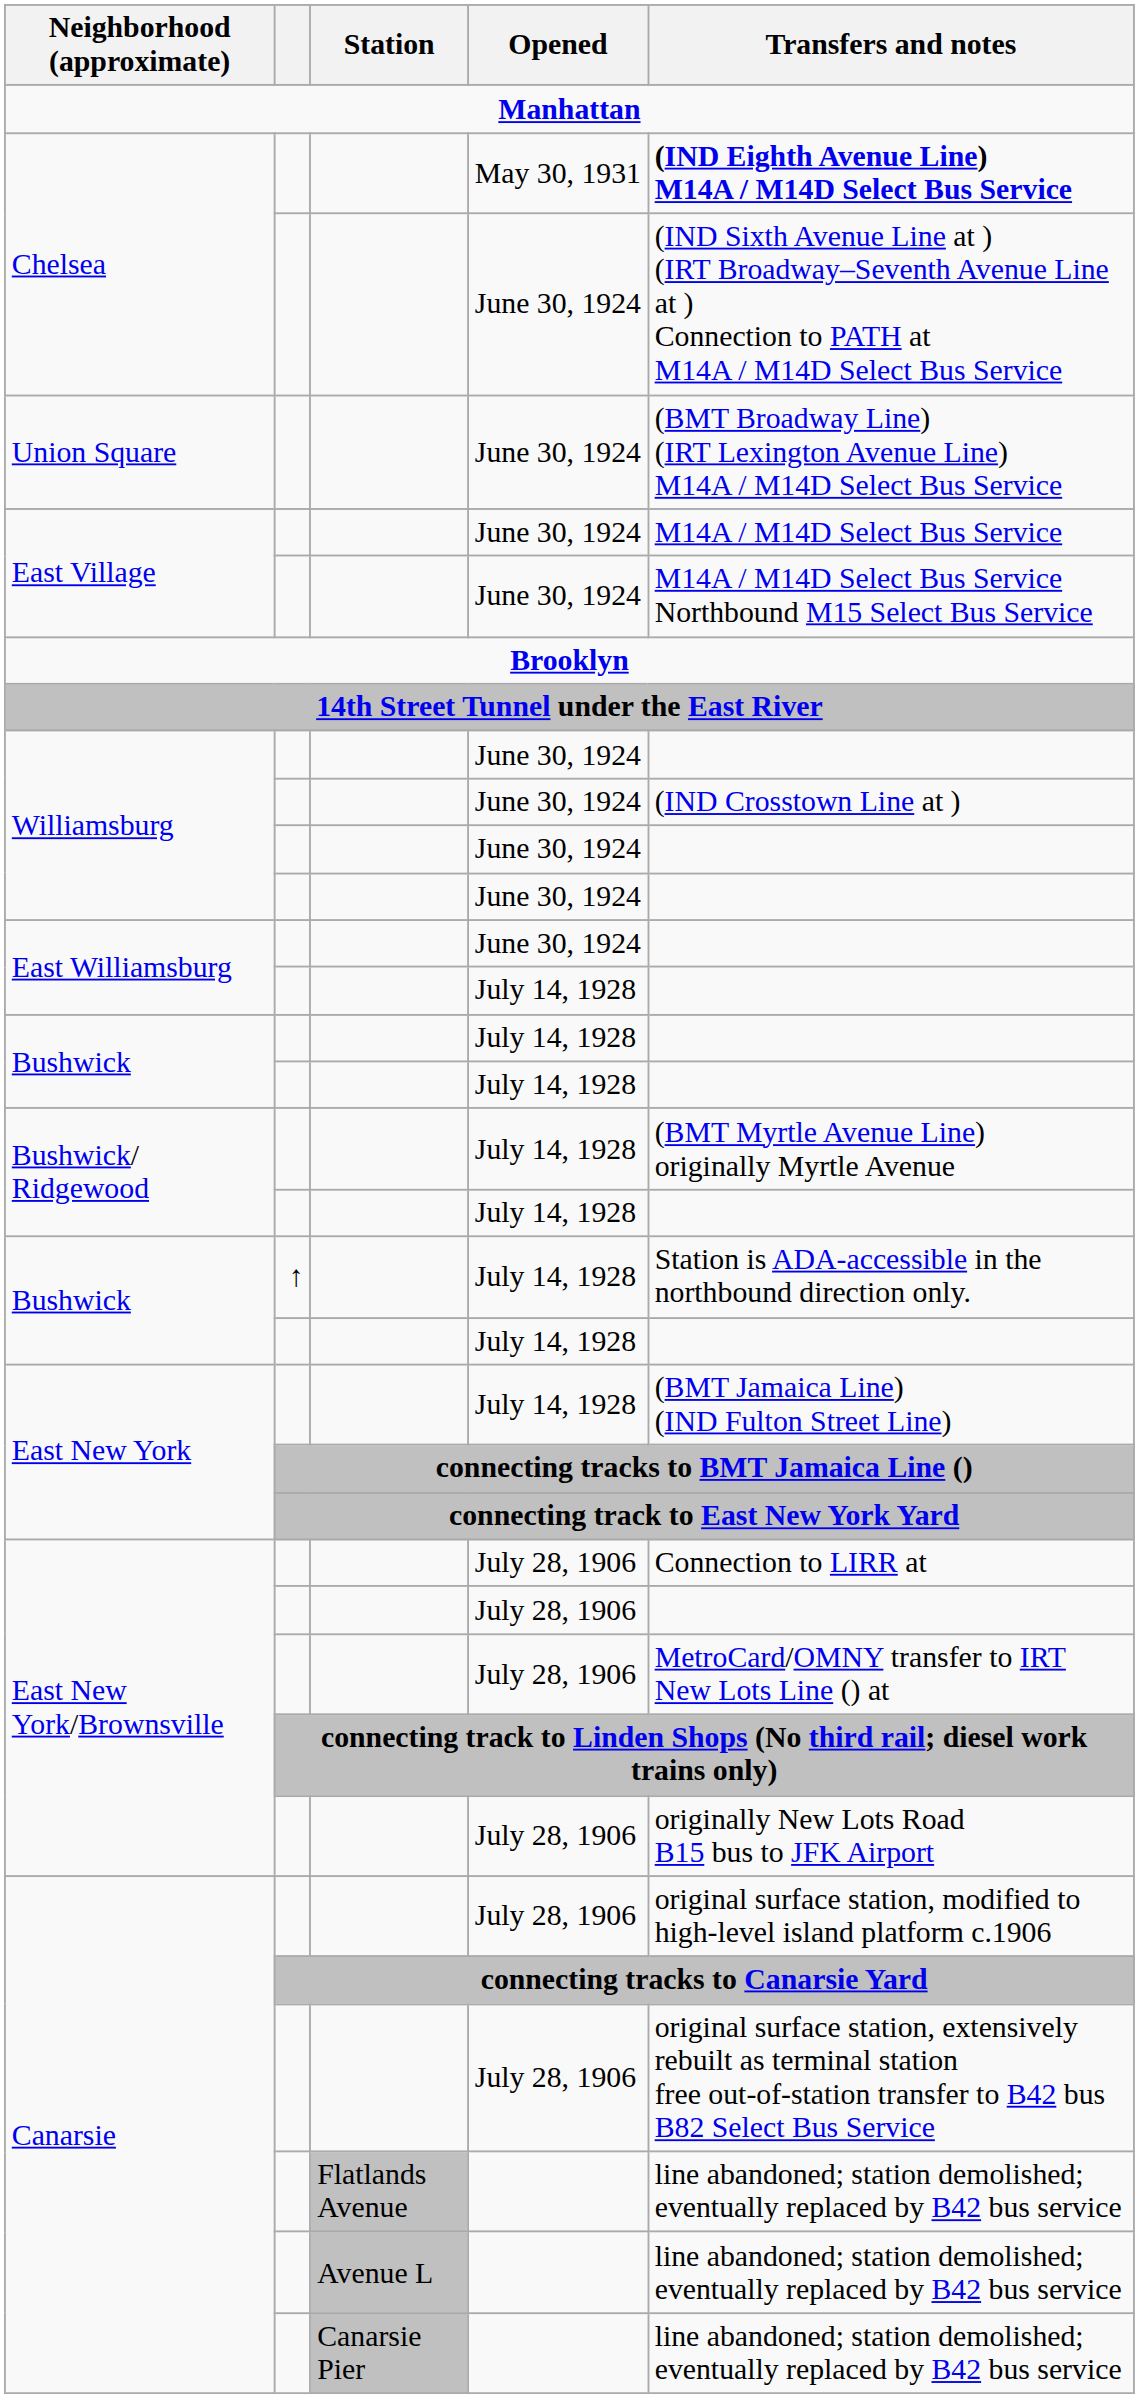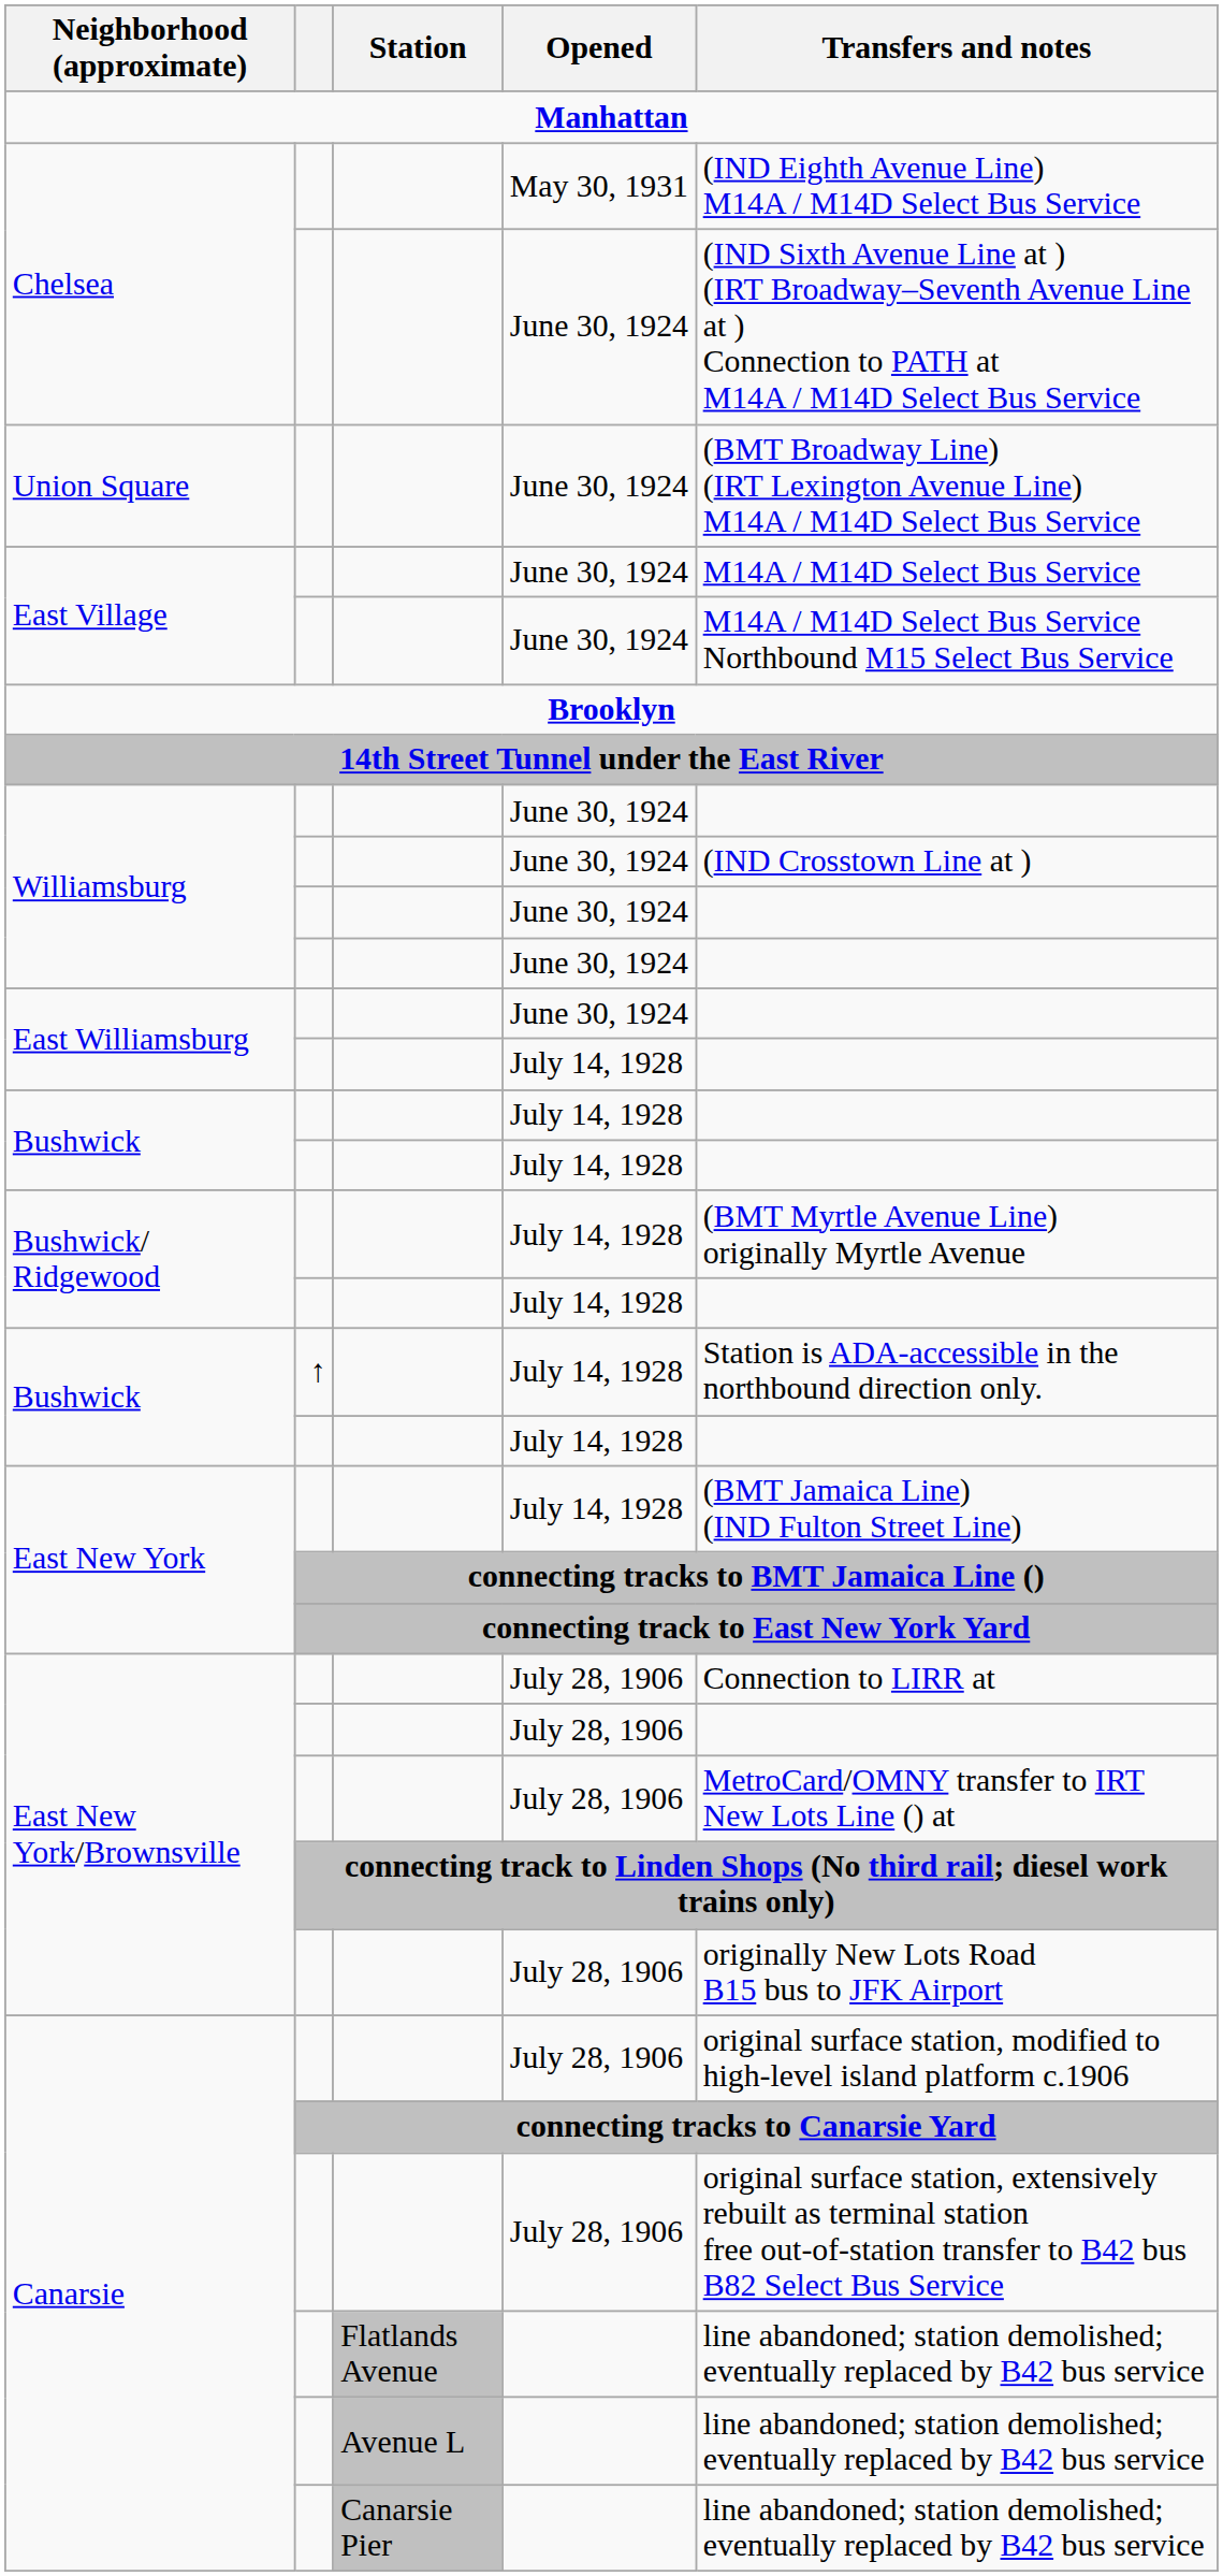Chelsea / May 30, 1931 | Transfers and notes: bold -> normal
